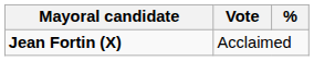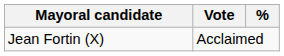Jean Fortin (X) | Mayoral candidate: bold -> normal
